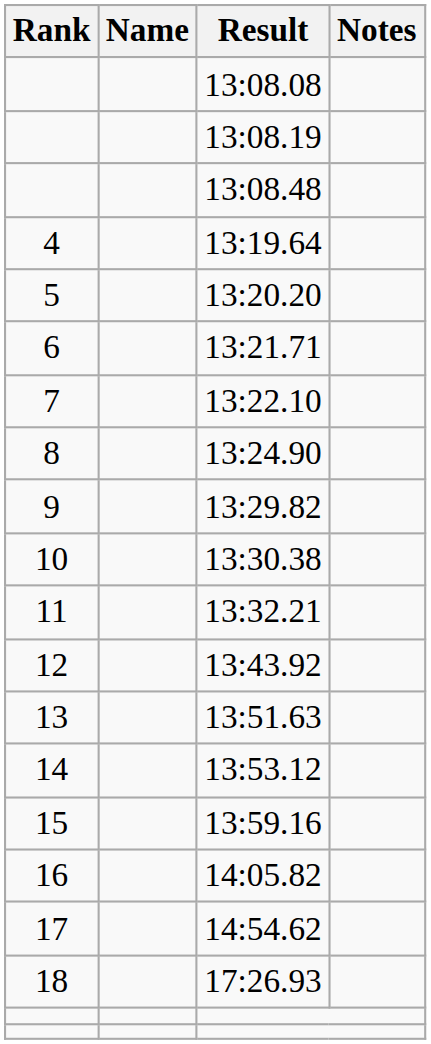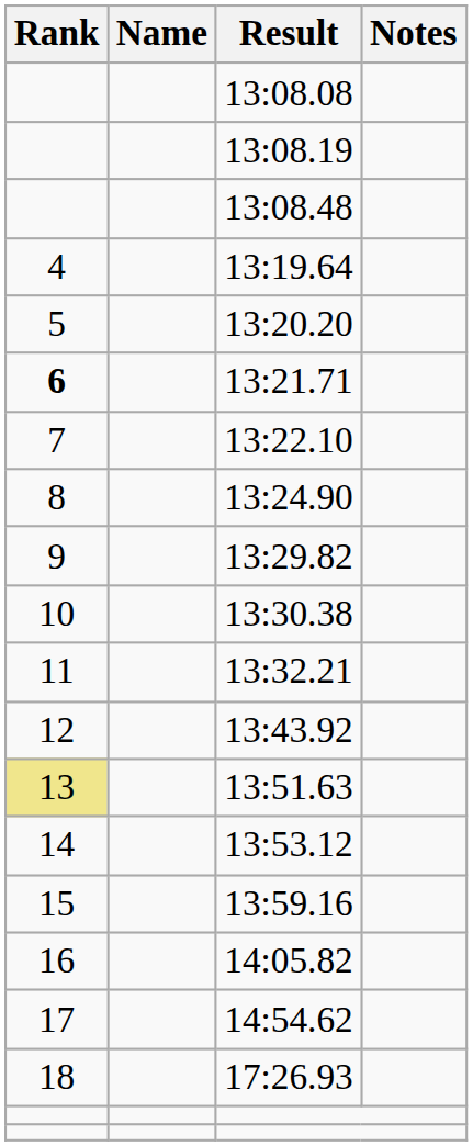13:21.71 | Rank: normal -> bold
13:51.63 | Rank: no background -> khaki background
